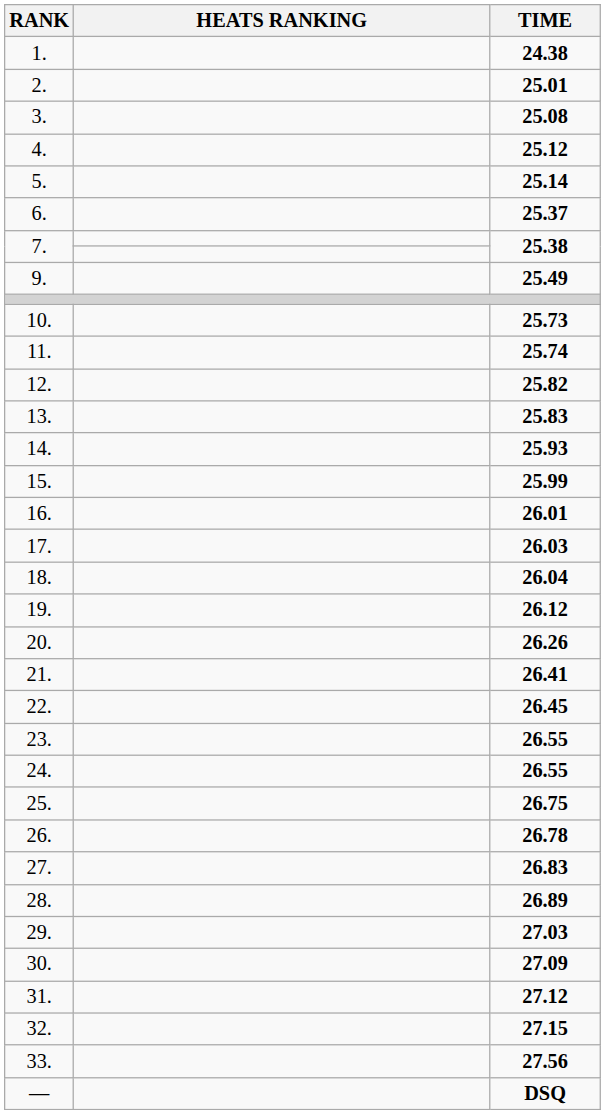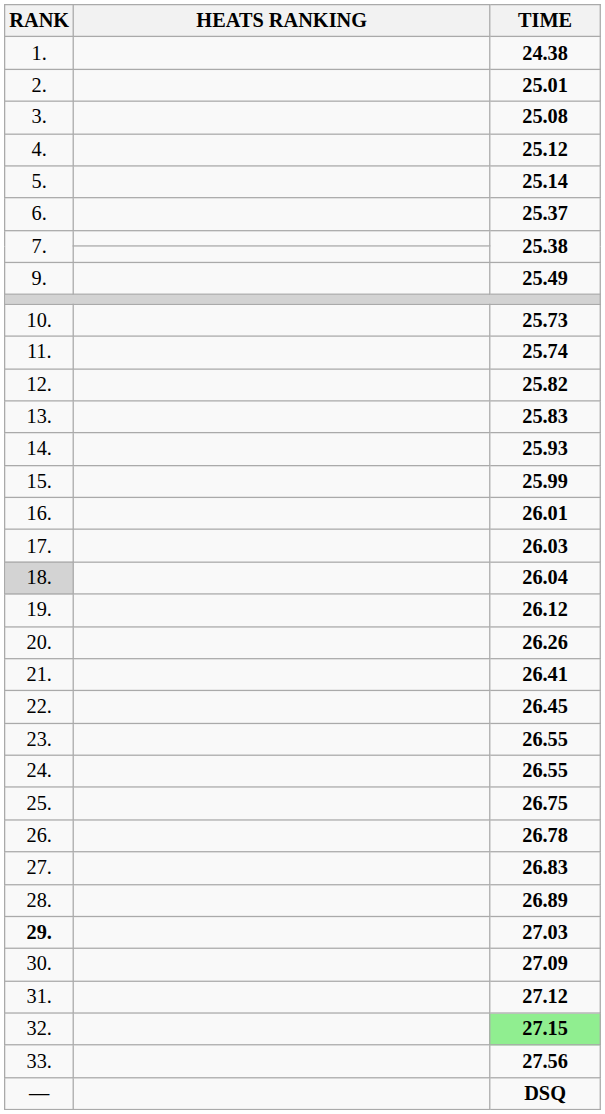18. | RANK: no background -> lightgrey background
29. | RANK: normal -> bold
32. | TIME: no background -> lightgreen background
